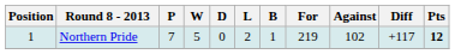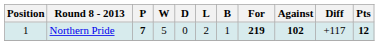Northern Pride | P: normal -> bold
Northern Pride | For: normal -> bold
Northern Pride | Against: normal -> bold
